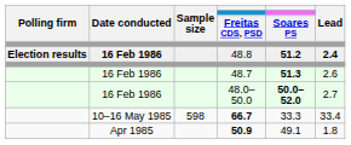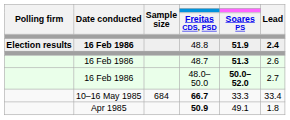48.8 | column 5: 51.2 -> 51.9
66.7 | Sample size: 598 -> 684
